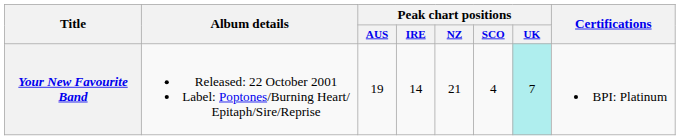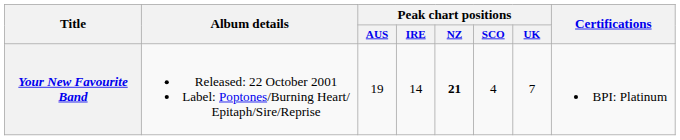Your New Favourite Band | Peak chart positions / NZ: normal -> bold
Your New Favourite Band | Peak chart positions / UK: paleturquoise background -> no background
